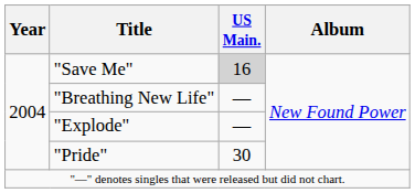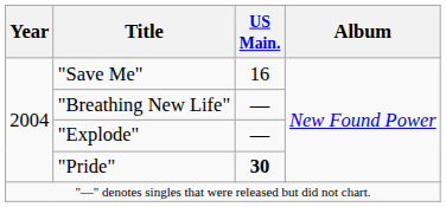"Save Me" | US Main.: lightgrey background -> no background
"Pride" | US Main.: normal -> bold
